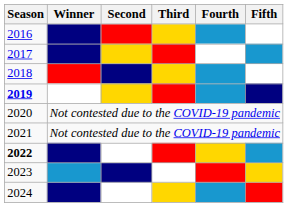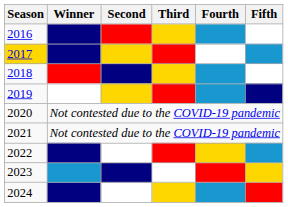2017 | Season: no background -> gold background
2019 | Season: bold -> normal
2022 | Season: bold -> normal
